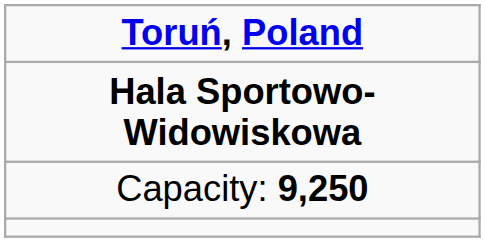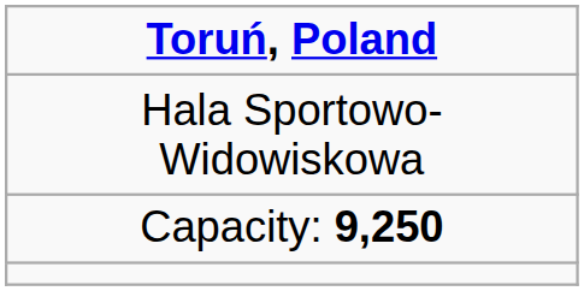row 2 | column 1: bold -> normal
